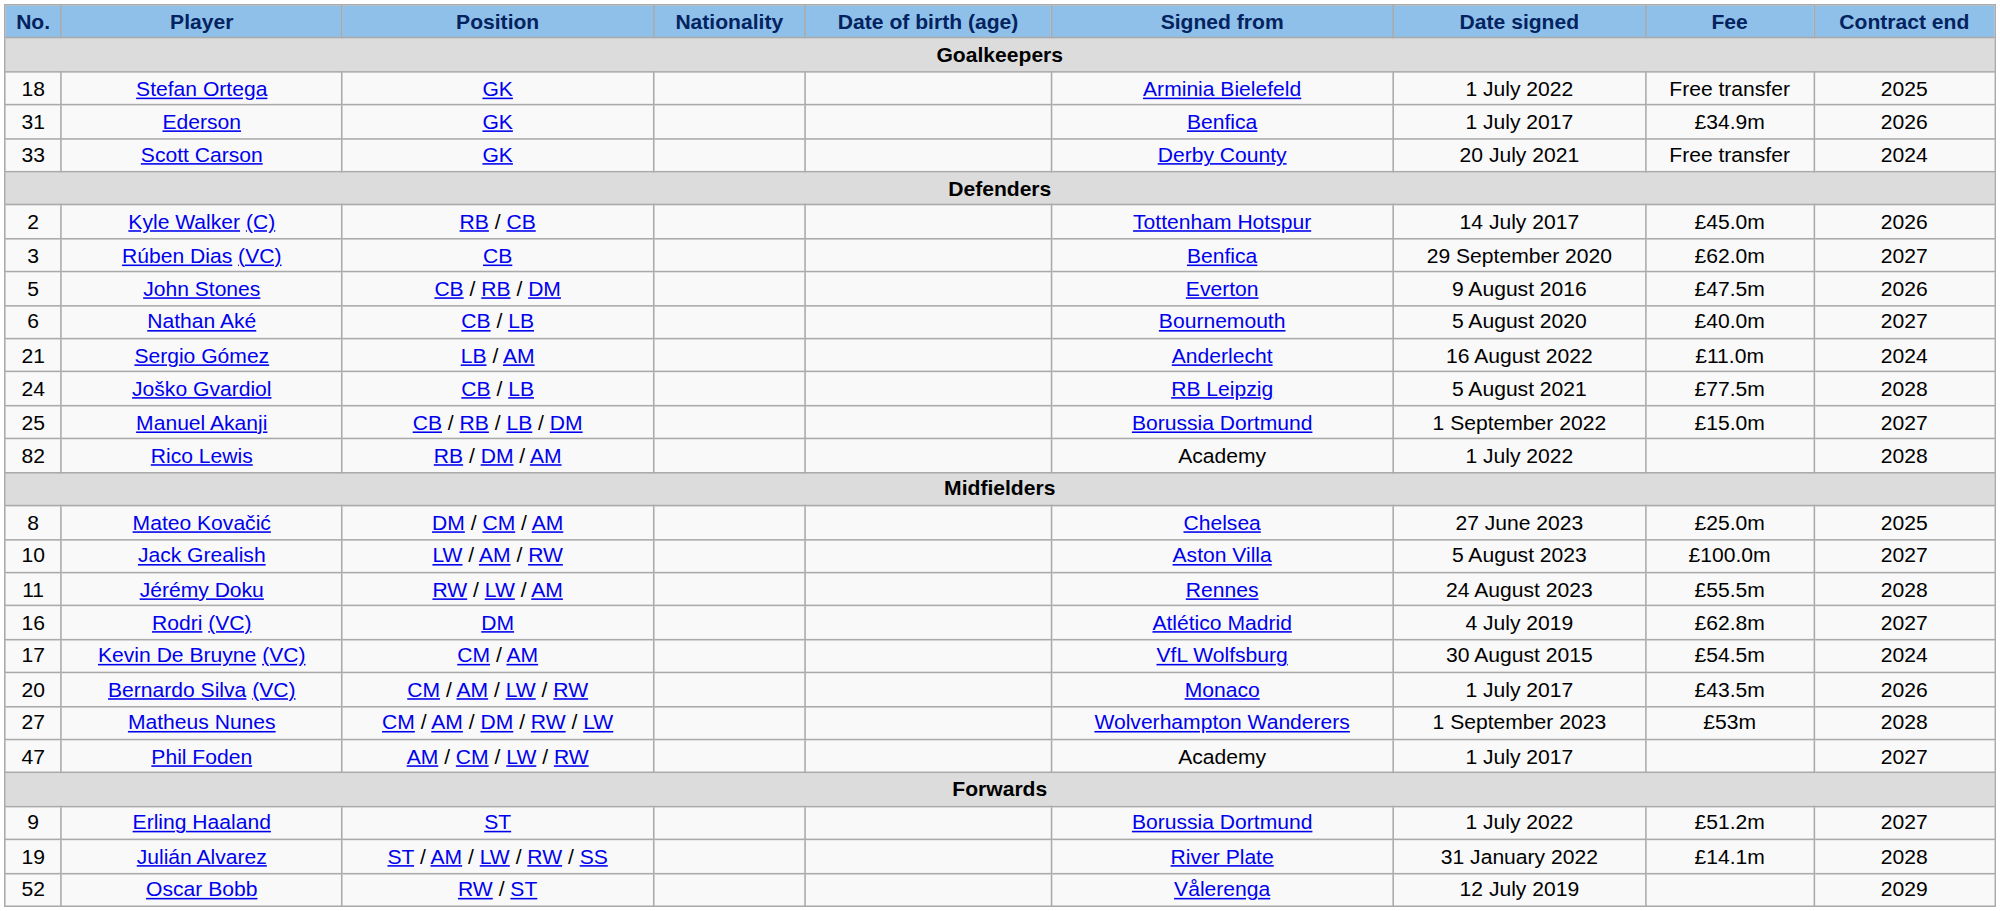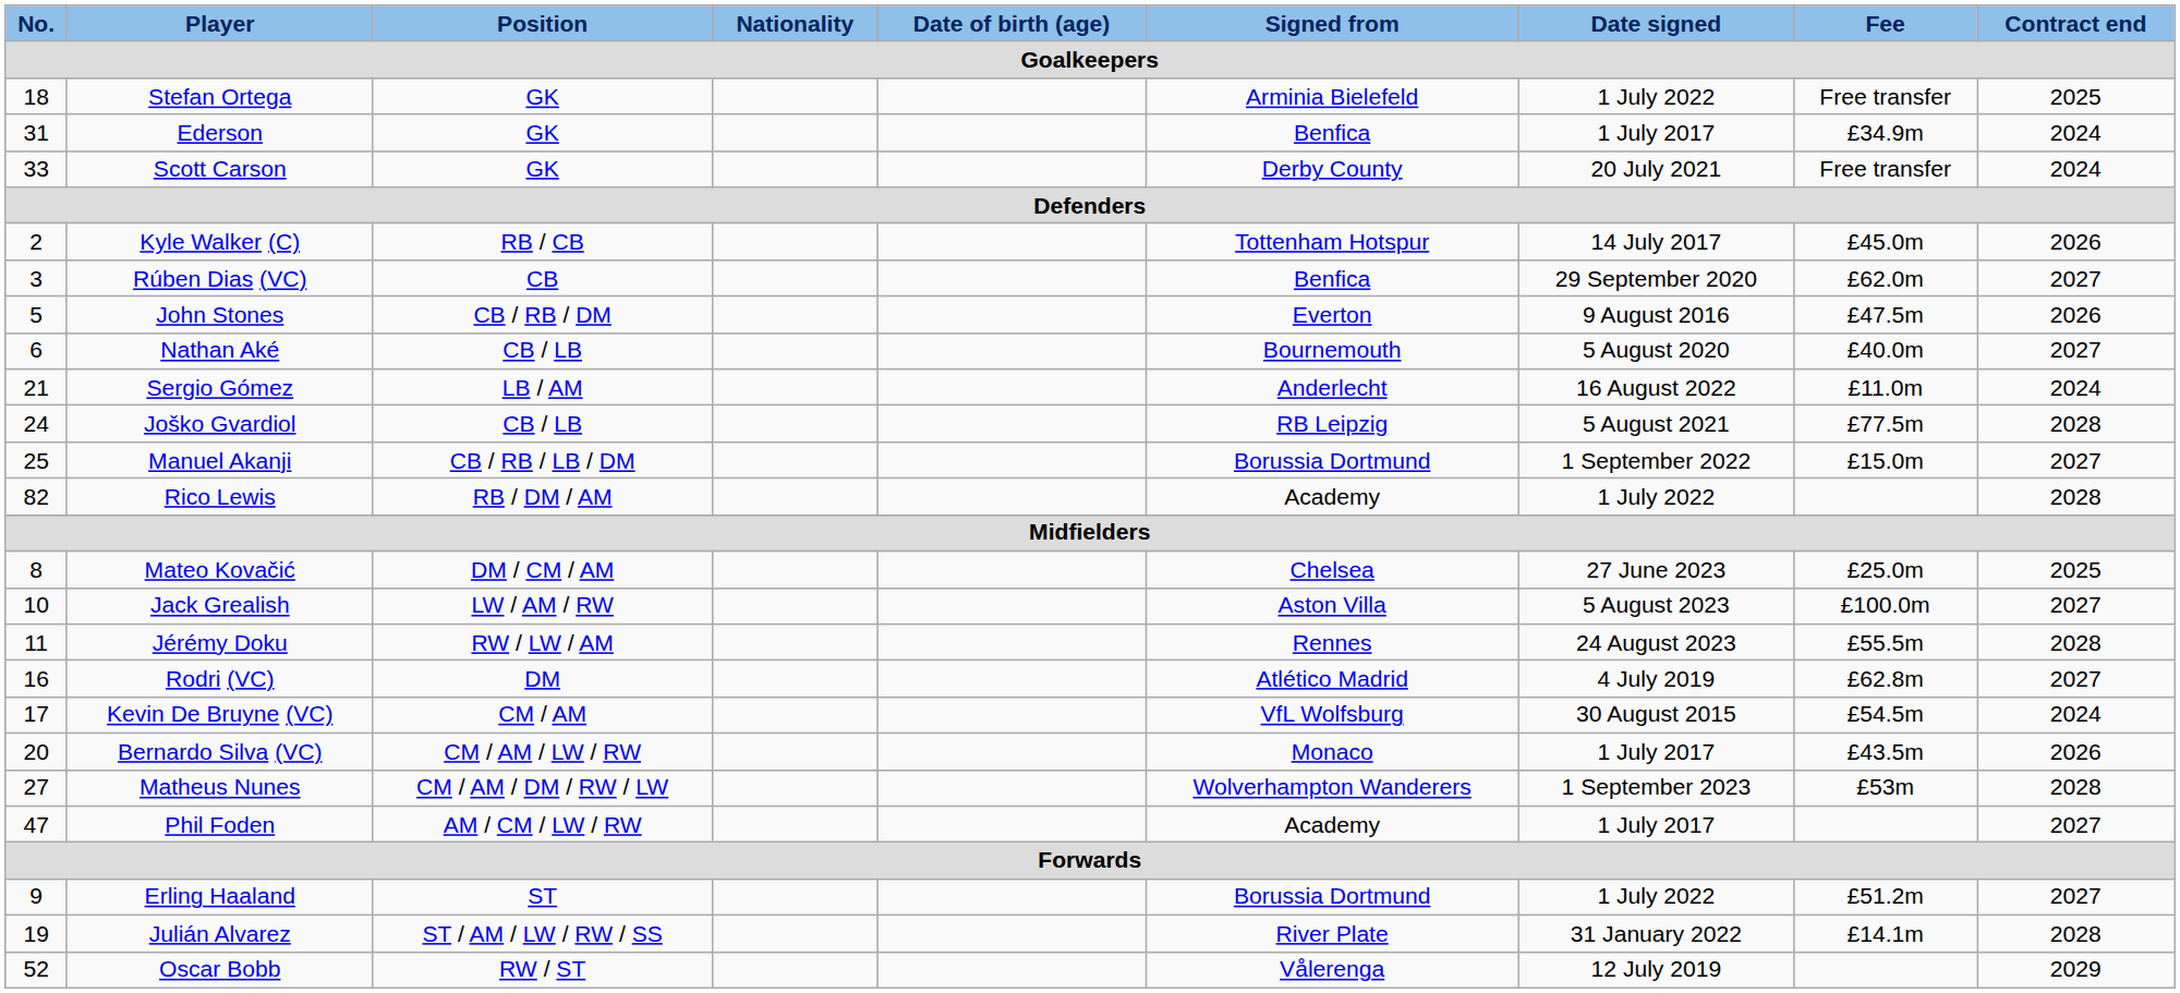Ederson | Contract end: 2026 -> 2024
